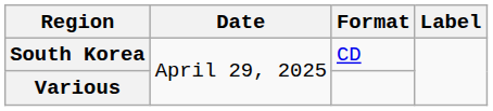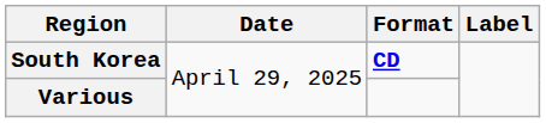South Korea | Format: normal -> bold
